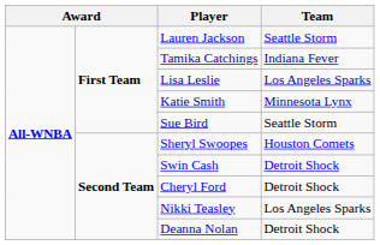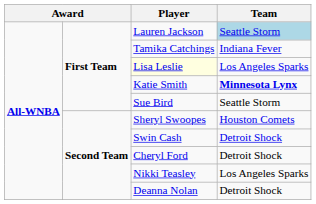row 2 | Team: no background -> lightblue background
row 4 | Player: no background -> lightyellow background
row 5 | Team: normal -> bold
